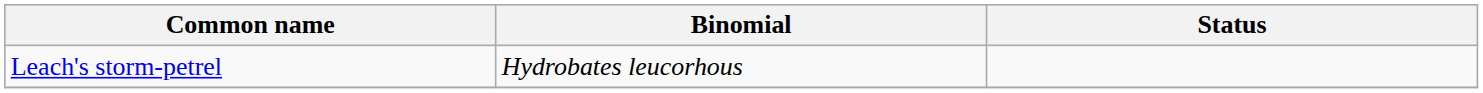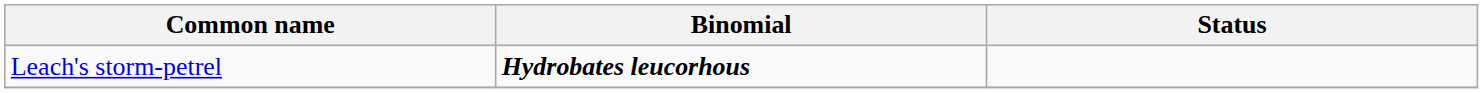Leach's storm-petrel | Binomial: normal -> bold
